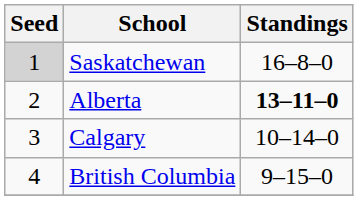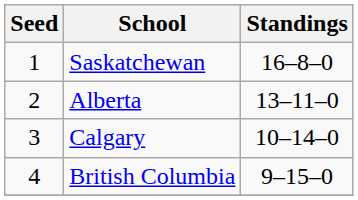Saskatchewan | Seed: lightgrey background -> no background
Alberta | Standings: bold -> normal
